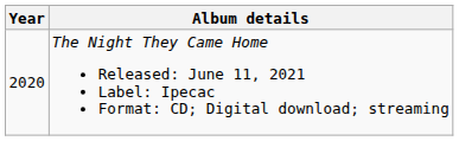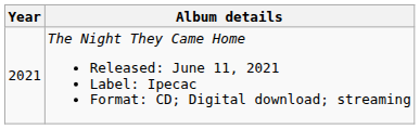row 2 | Year: 2020 -> 2021
